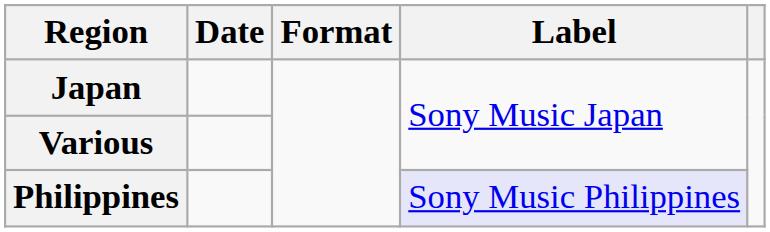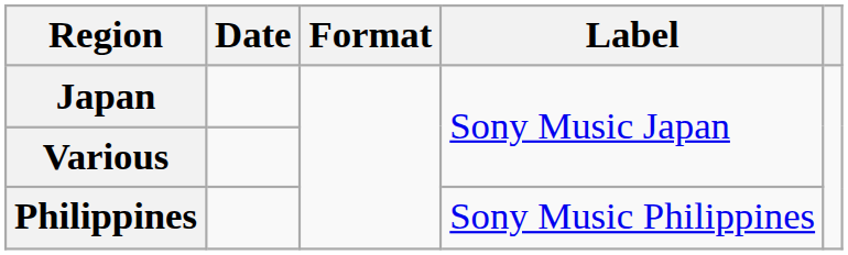Philippines | Label: lavender background -> no background
